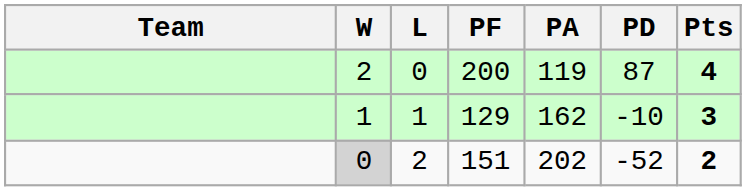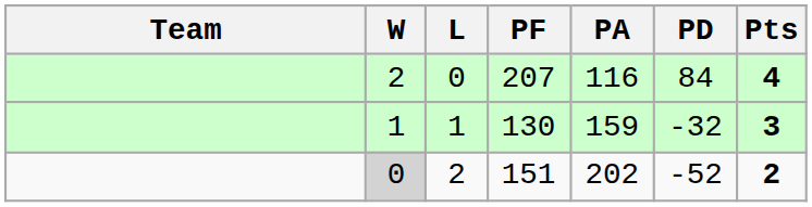row 2 | PF: 200 -> 207
row 2 | PA: 119 -> 116
row 2 | PD: 87 -> 84
row 3 | PF: 129 -> 130
row 3 | PA: 162 -> 159
row 3 | PD: -10 -> -32
